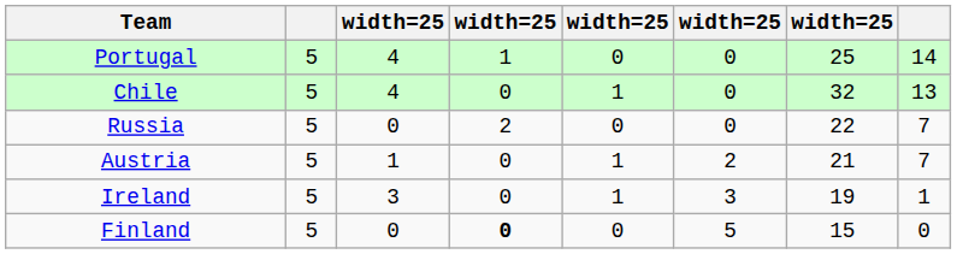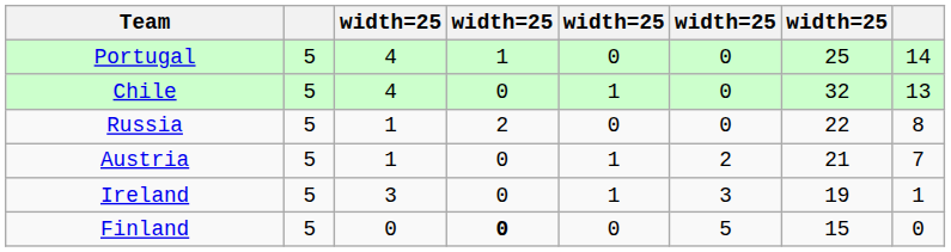Russia | column 3: 0 -> 1
Russia | column 8: 7 -> 8
